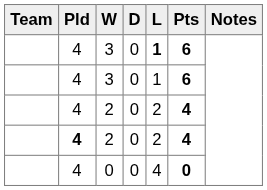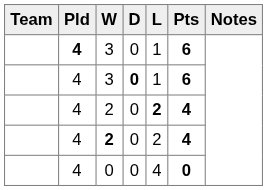row 2 | Pld: normal -> bold
row 2 | L: bold -> normal
row 3 | D: normal -> bold
row 4 | L: normal -> bold
row 5 | Pld: bold -> normal
row 5 | W: normal -> bold
